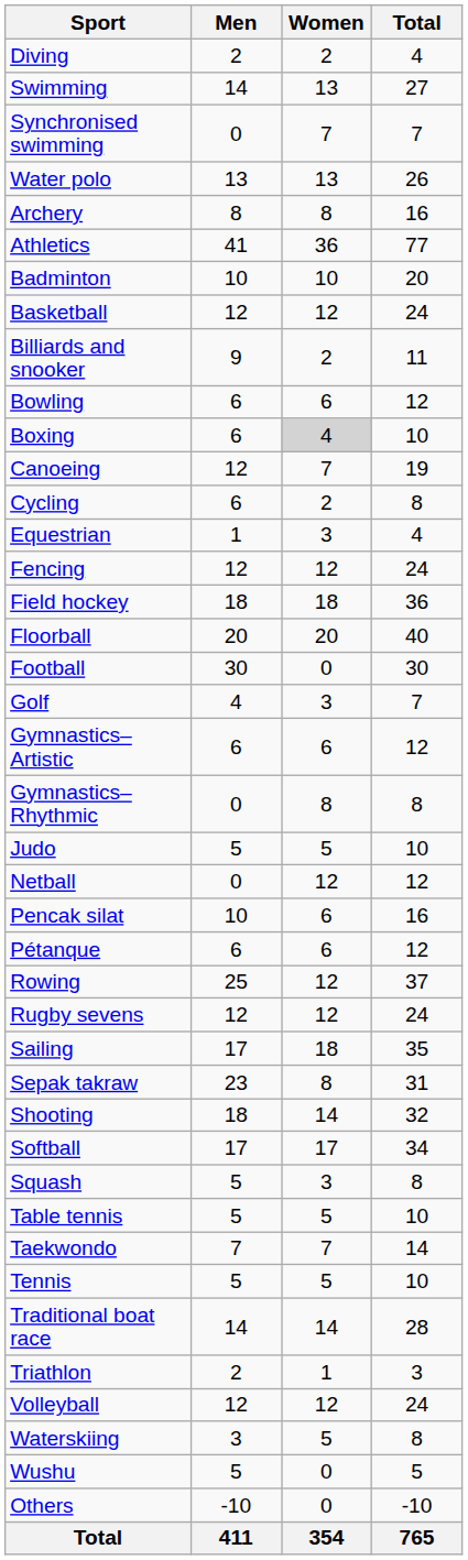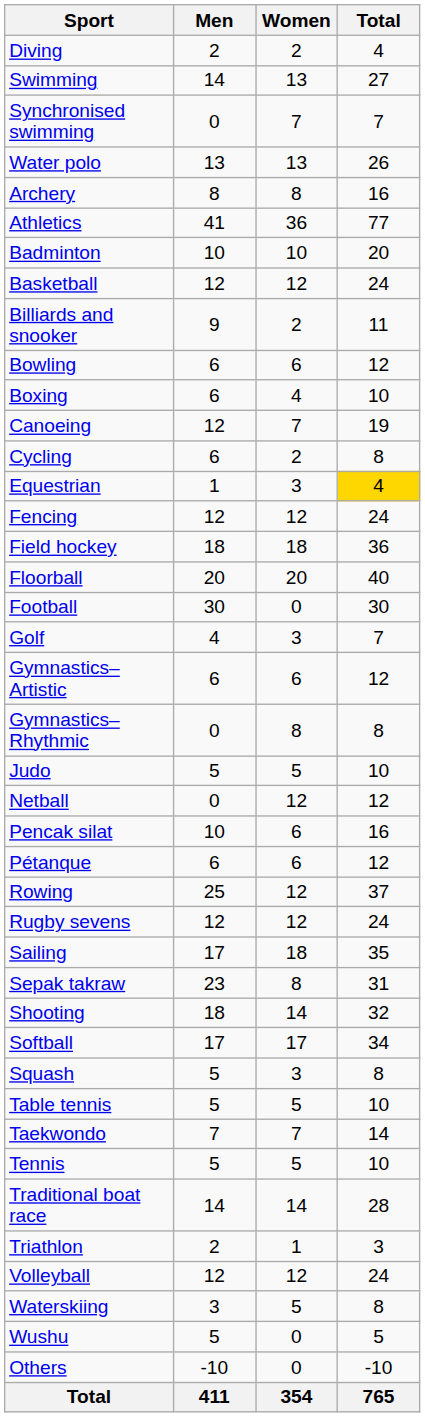Boxing | Women: lightgrey background -> no background
Equestrian | Total: no background -> gold background
